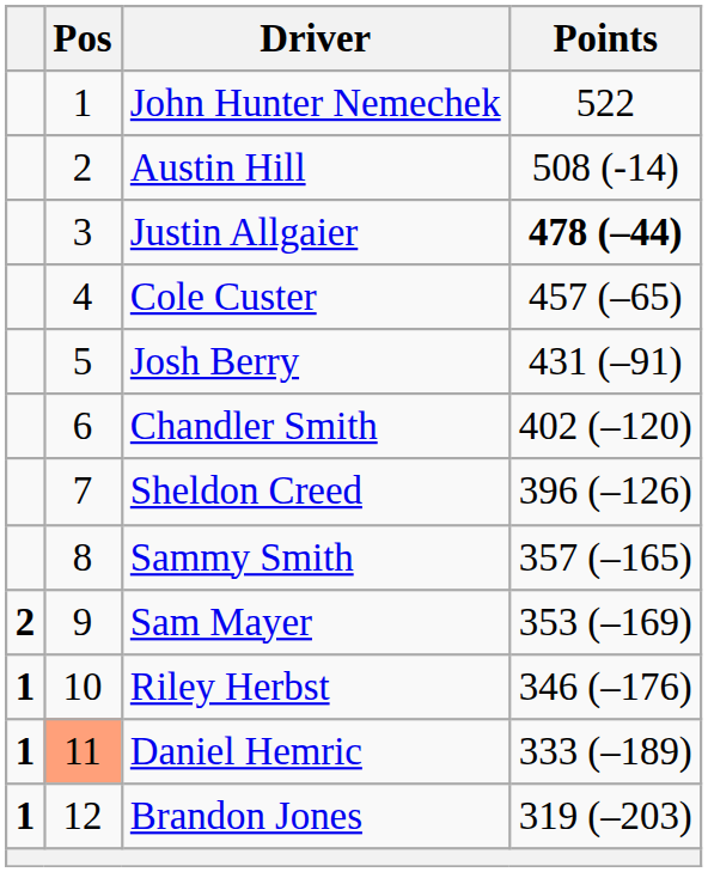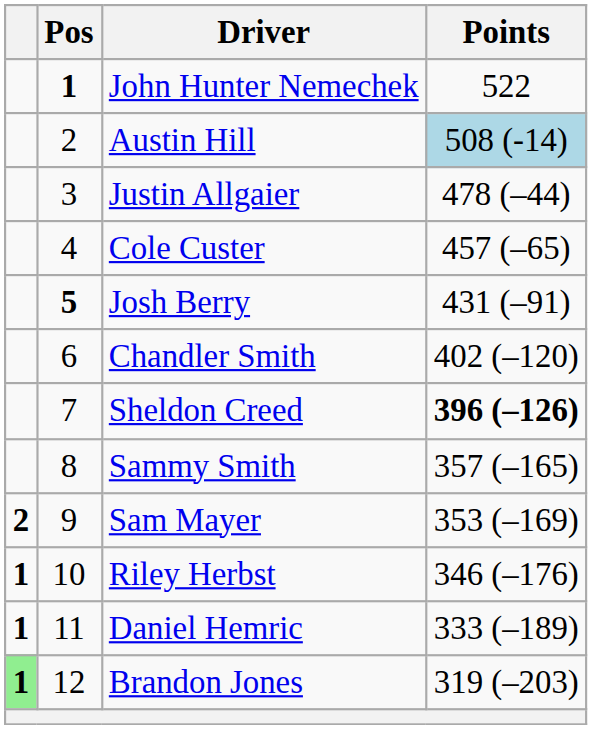John Hunter Nemechek | Pos: normal -> bold
Austin Hill | Points: no background -> lightblue background
Justin Allgaier | Points: bold -> normal
Josh Berry | Pos: normal -> bold
Sheldon Creed | Points: normal -> bold
Daniel Hemric | Pos: lightsalmon background -> no background
Brandon Jones | column 1: no background -> lightgreen background
